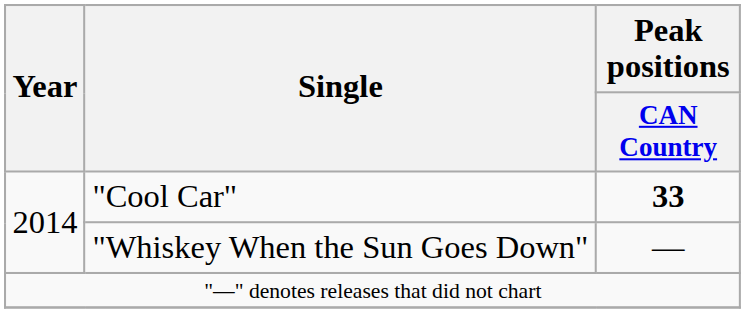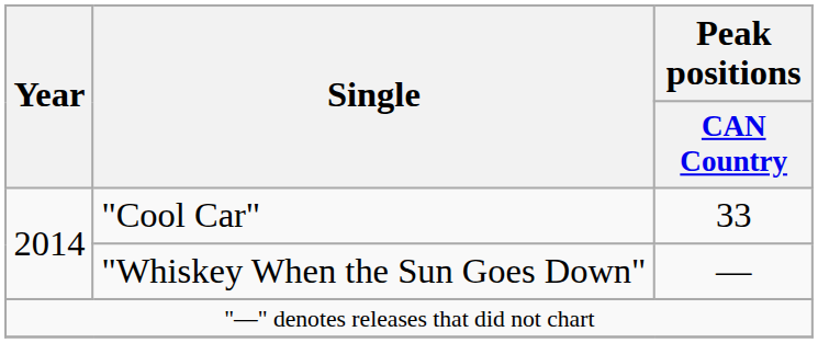"Cool Car" | Peak positions / CAN Country: bold -> normal
